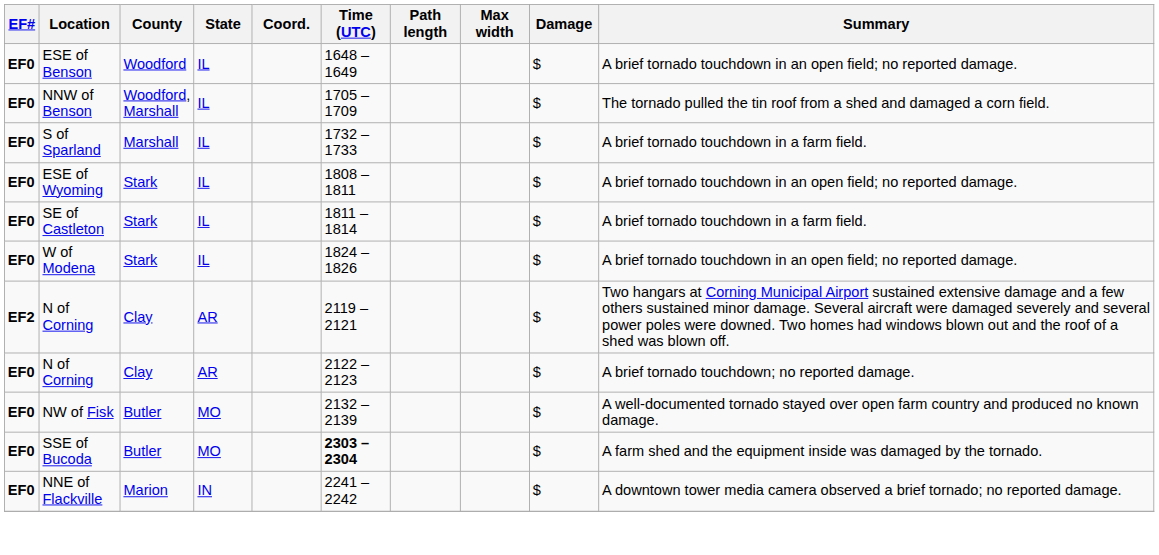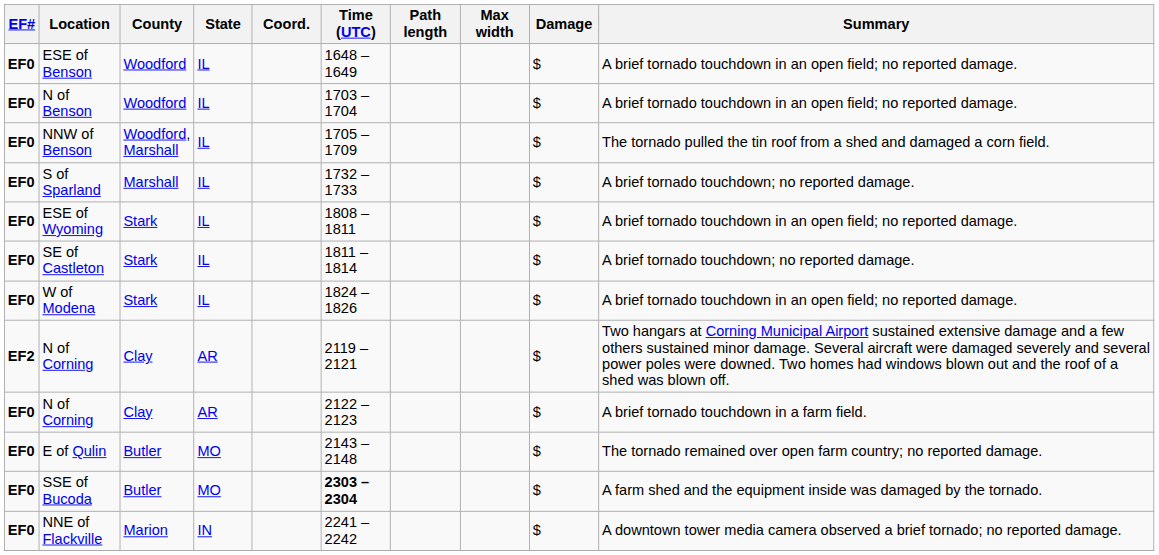+ row: EF0 | N of Benson | Woodford | IL | 1703 – 1704 | $ | A brief tornado touchdown in an open field; no reported damage.
S of Sparland | Summary: A brief tornado touchdown in a farm field. -> A brief tornado touchdown; no reported damage.
SE of Castleton | Summary: A brief tornado touchdown in a farm field. -> A brief tornado touchdown; no reported damage.
EF0 / N of Corning | Summary: A brief tornado touchdown; no reported damage. -> A brief tornado touchdown in a farm field.
- row: EF0 | NW of Fisk | Butler | MO | 2132 – 2139 | $ | A well-documented tornado stayed over open farm country and produced no known damage.
+ row: EF0 | E of Qulin | Butler | MO | 2143 – 2148 | $ | The tornado remained over open farm country; no reported damage.
